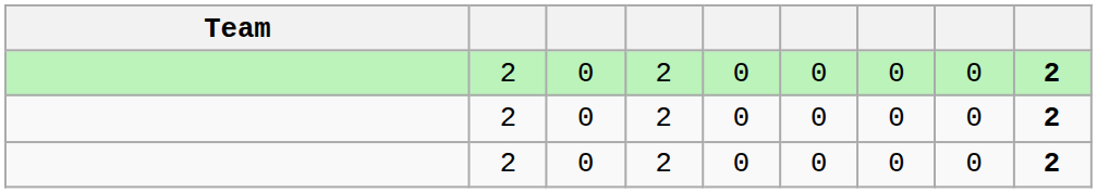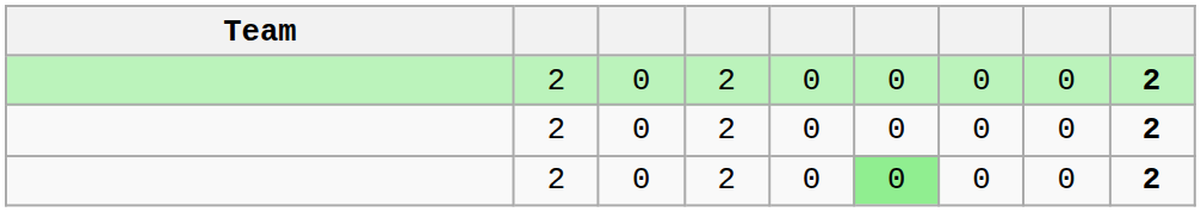row 4 | column 6: no background -> lightgreen background
